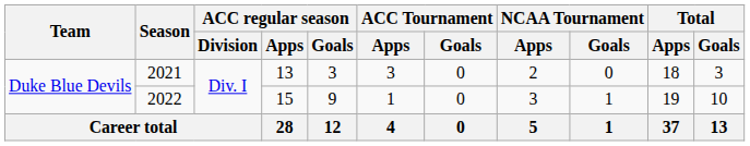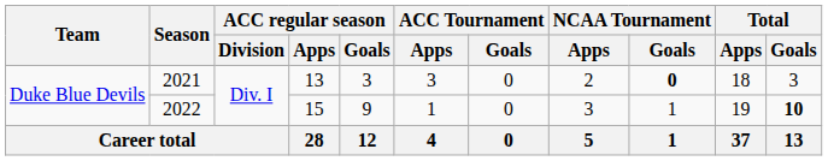2021 | NCAA Tournament / Goals: normal -> bold
2022 | Total / Goals: normal -> bold
